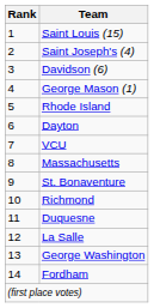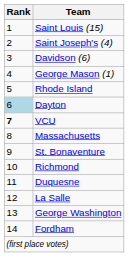Dayton | Rank: no background -> lightblue background
VCU | Rank: normal -> bold
